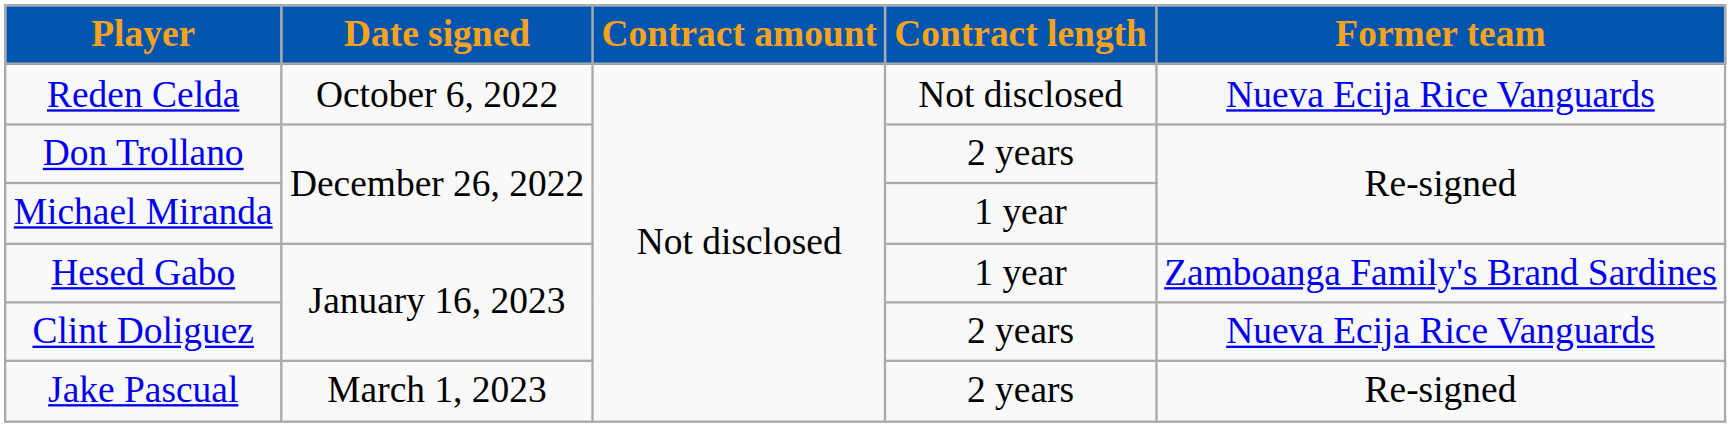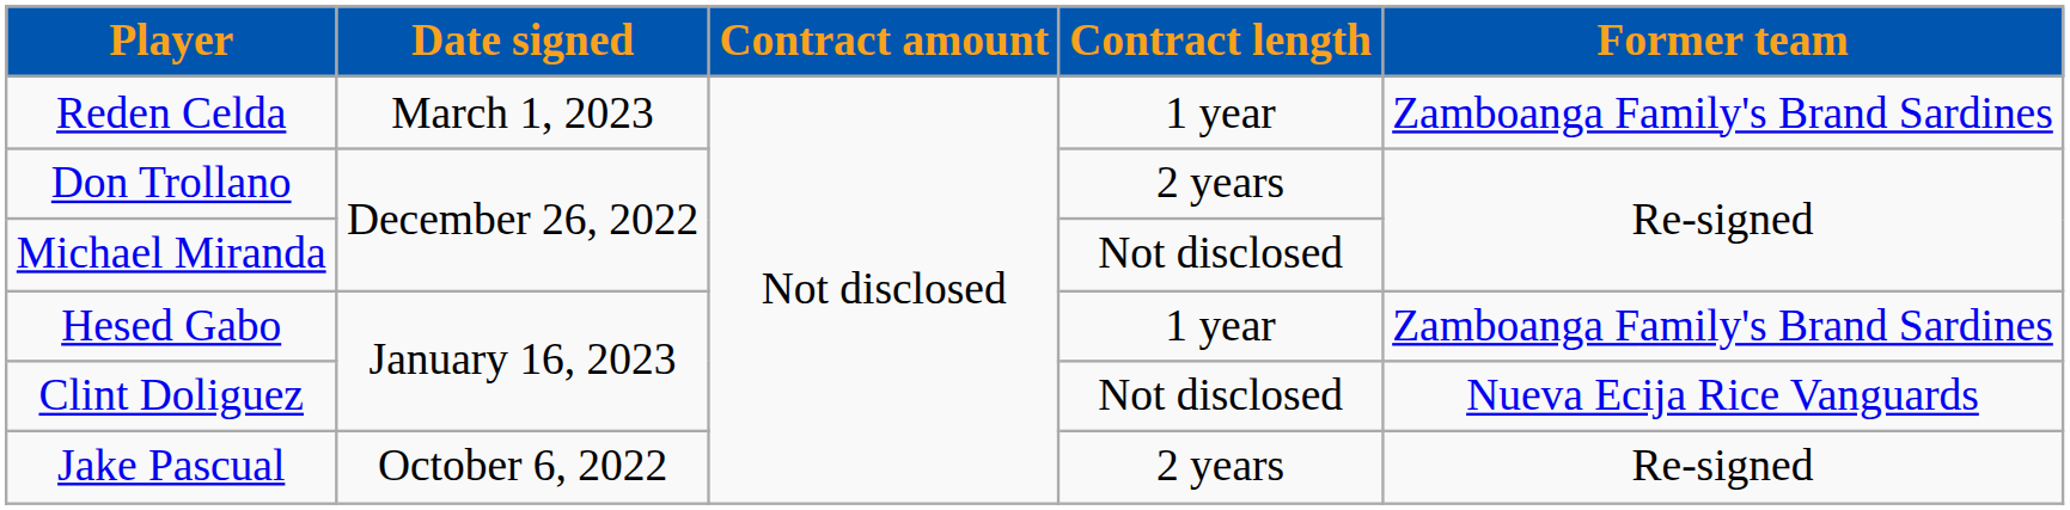Reden Celda | Date signed: October 6, 2022 -> March 1, 2023
Reden Celda | Contract length: Not disclosed -> 1 year
Reden Celda | Former team: Nueva Ecija Rice Vanguards -> Zamboanga Family's Brand Sardines
Michael Miranda | Contract length: 1 year -> Not disclosed
Clint Doliguez | Contract length: 2 years -> Not disclosed
Jake Pascual | Date signed: March 1, 2023 -> October 6, 2022
